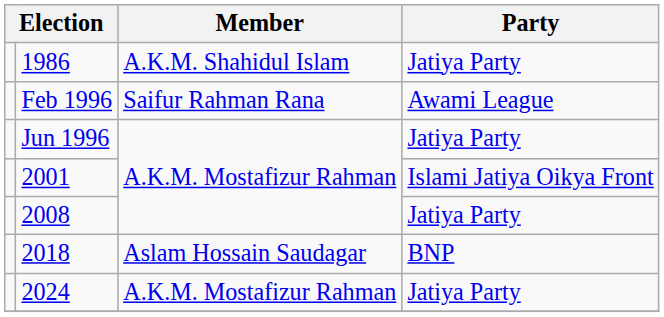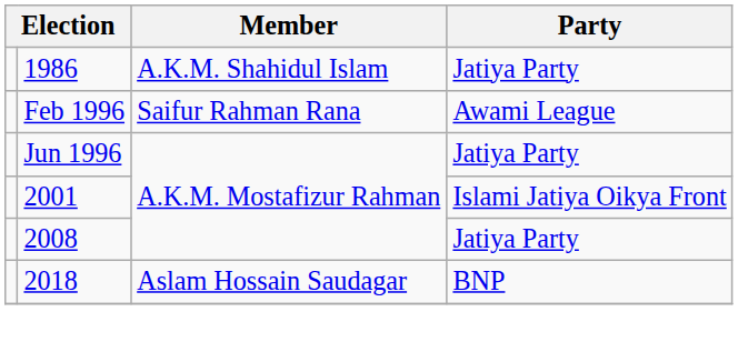- row: 2024 | A.K.M. Mostafizur Rahman | Jatiya Party
